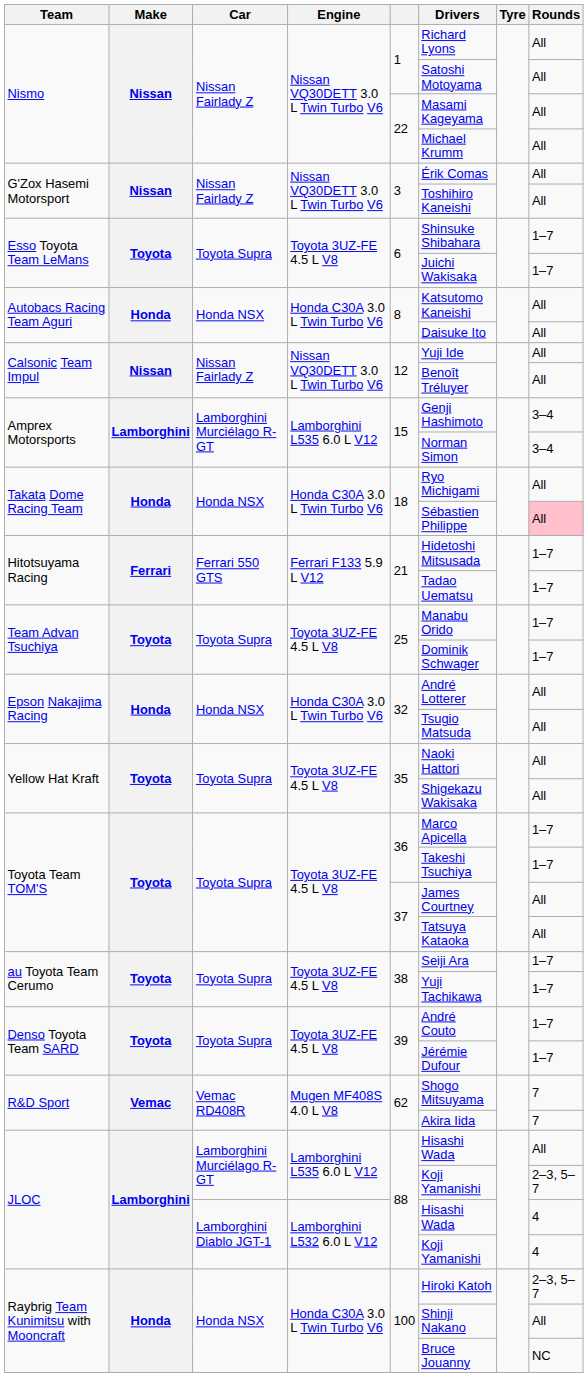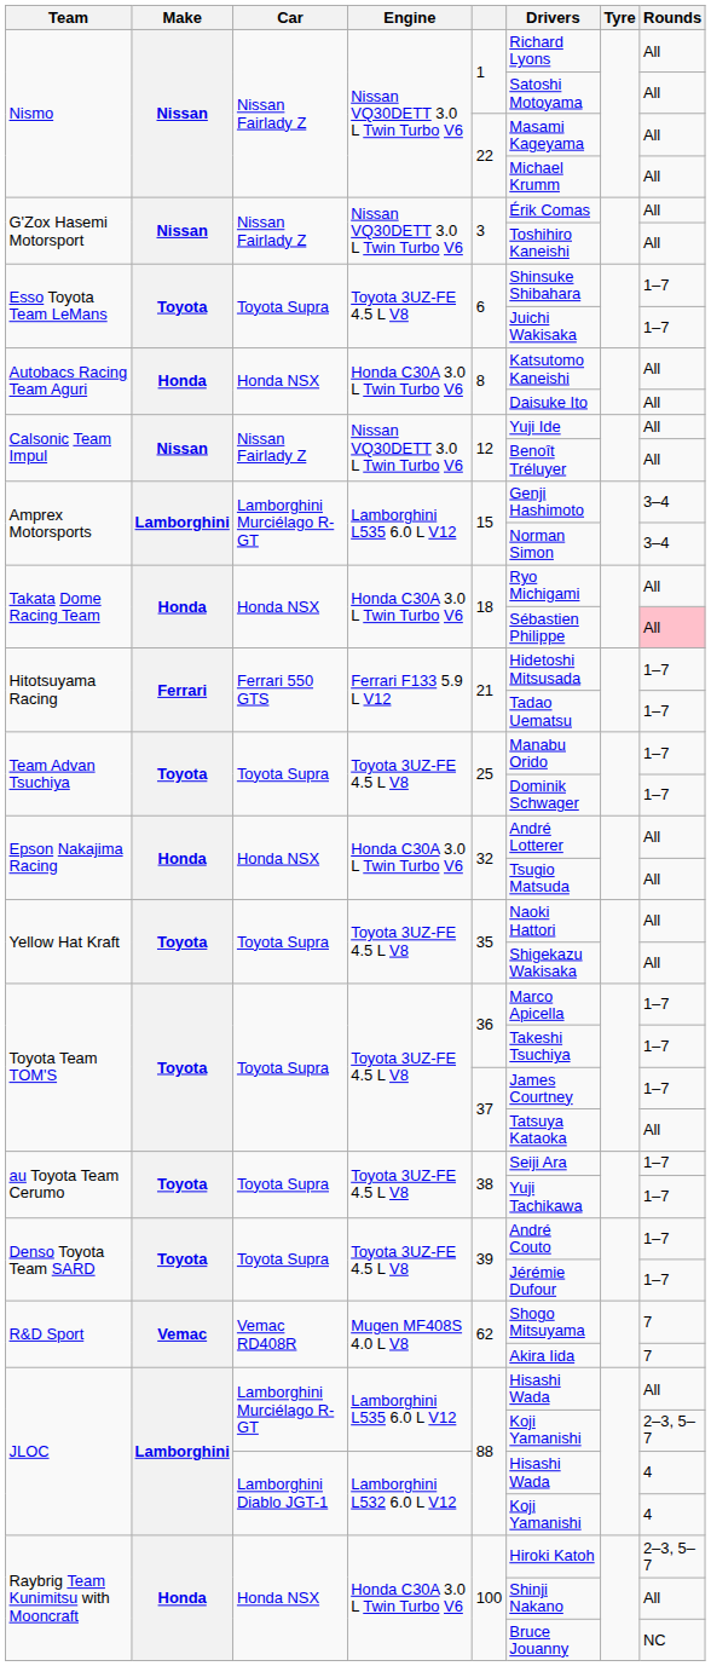row 28 | Rounds: All -> 1–7
